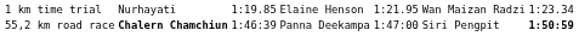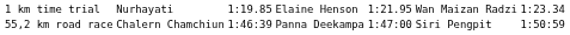55,2 km road race | column 2: bold -> normal
55,2 km road race | column 7: bold -> normal
